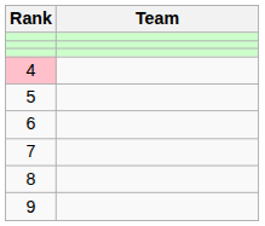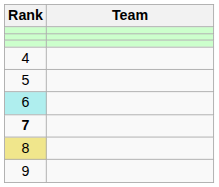row 5 | Rank: pink background -> no background
row 7 | Rank: no background -> paleturquoise background
row 8 | Rank: normal -> bold
row 9 | Rank: no background -> khaki background
